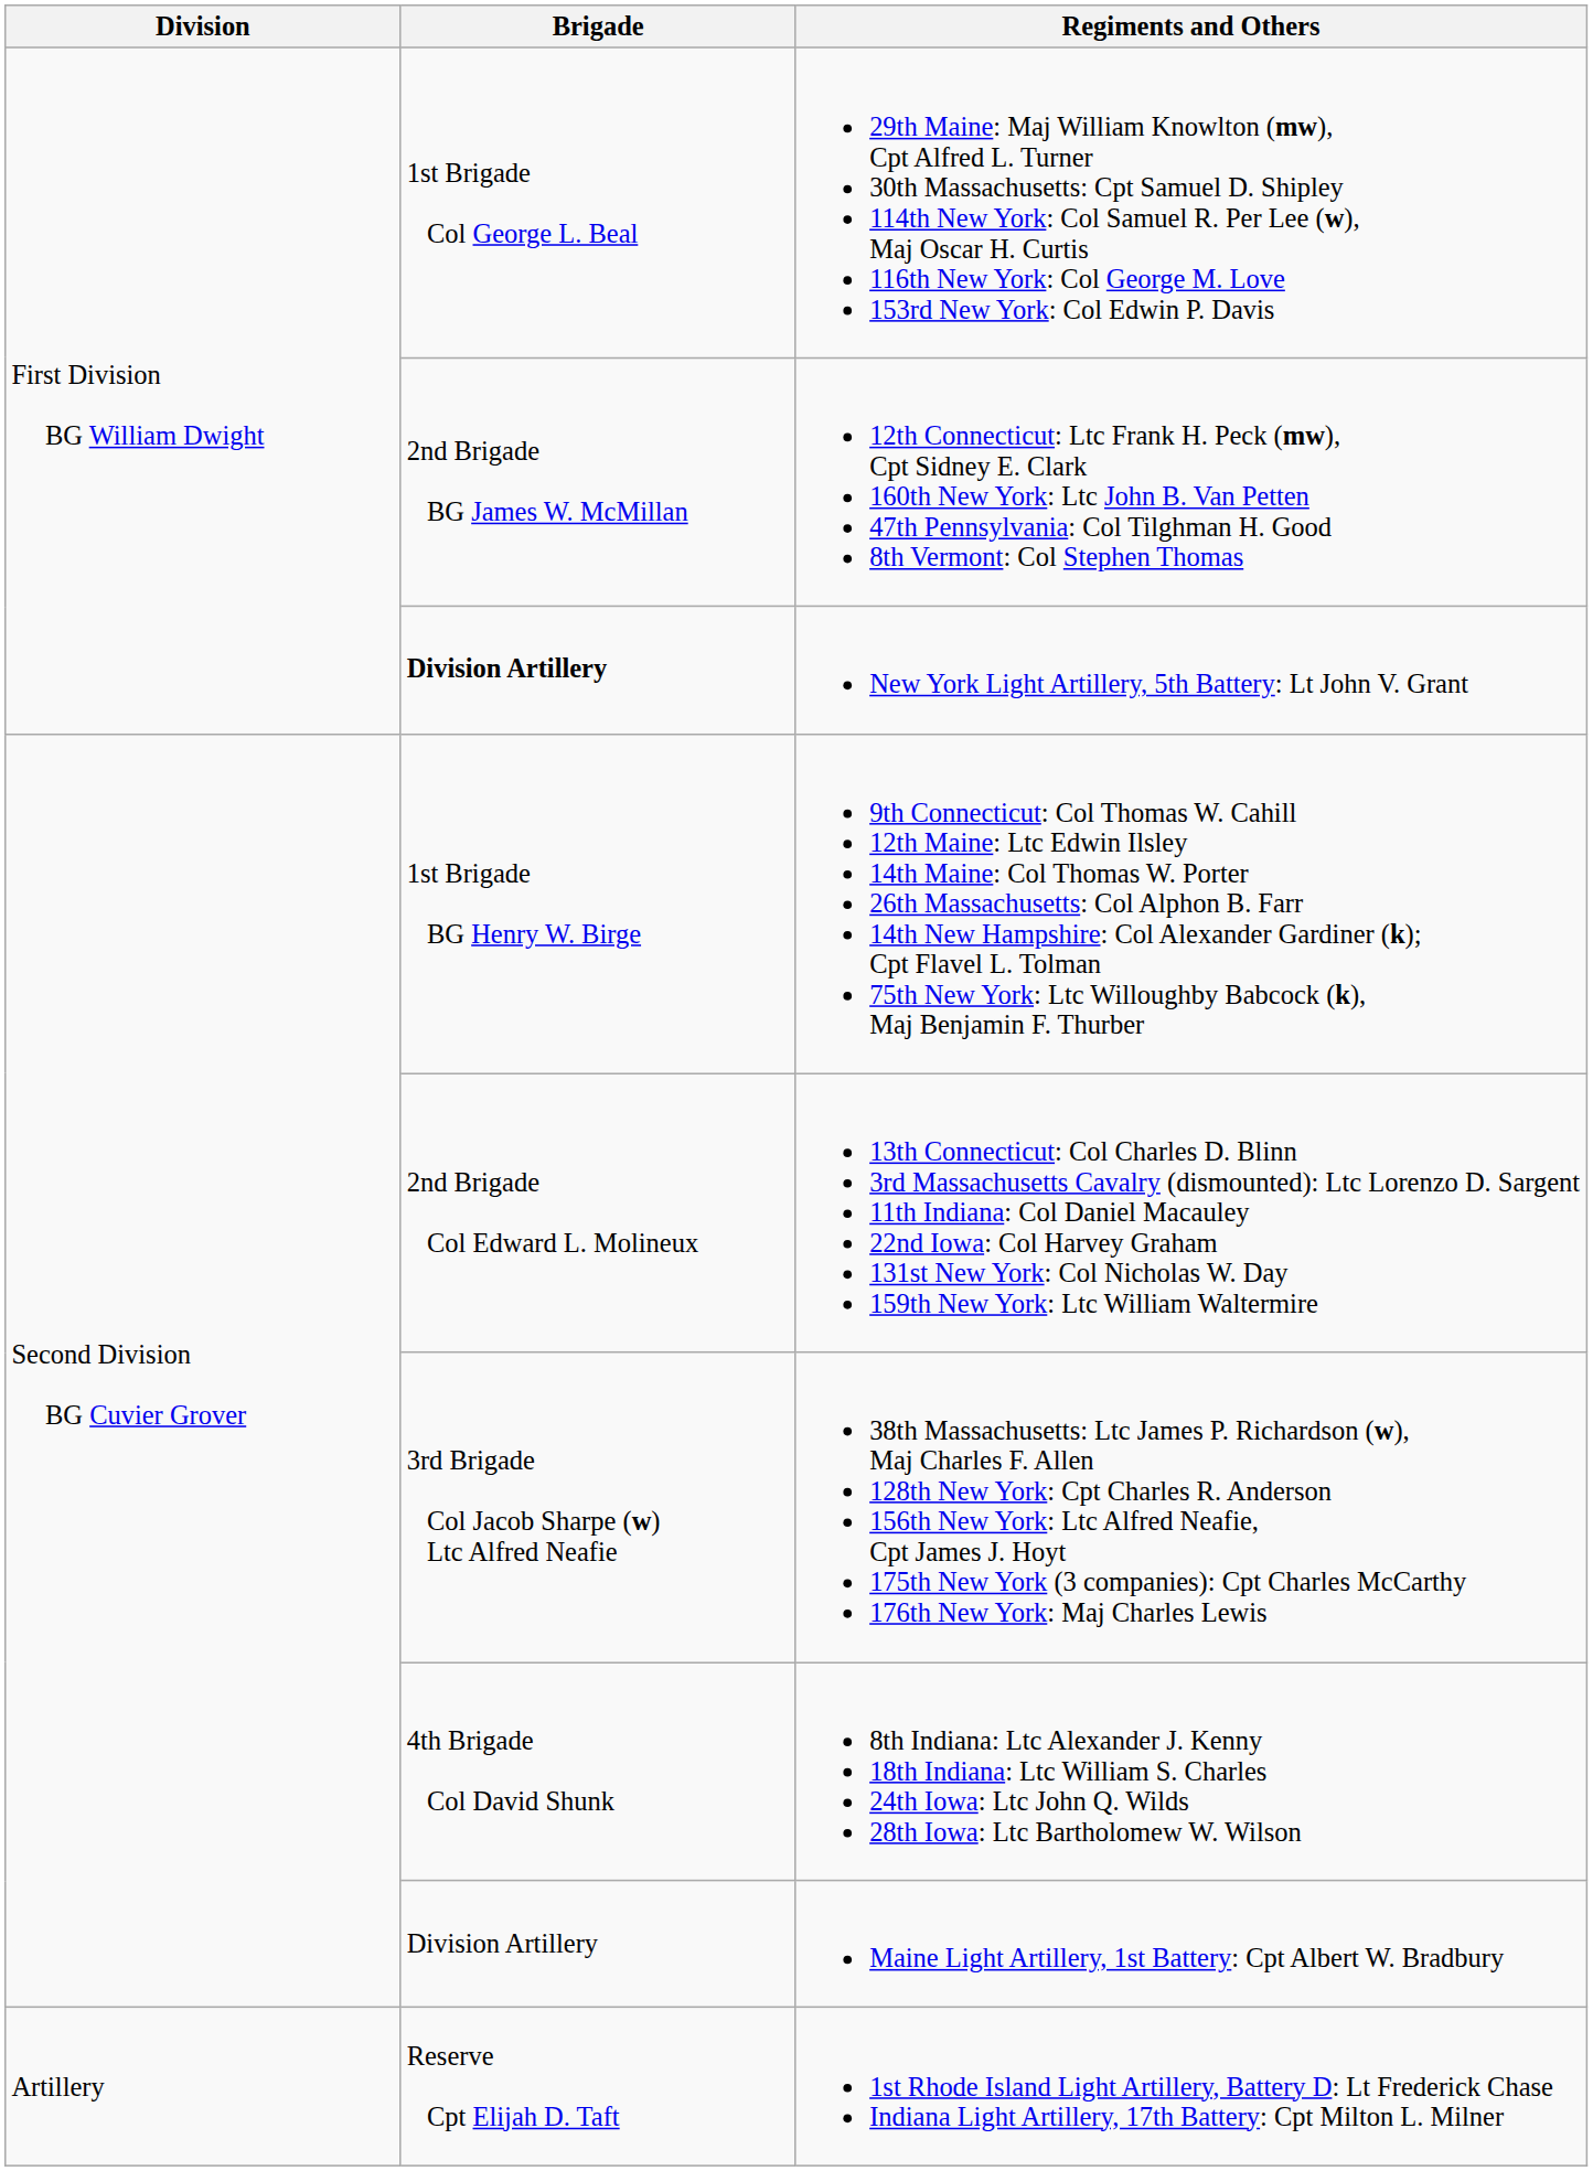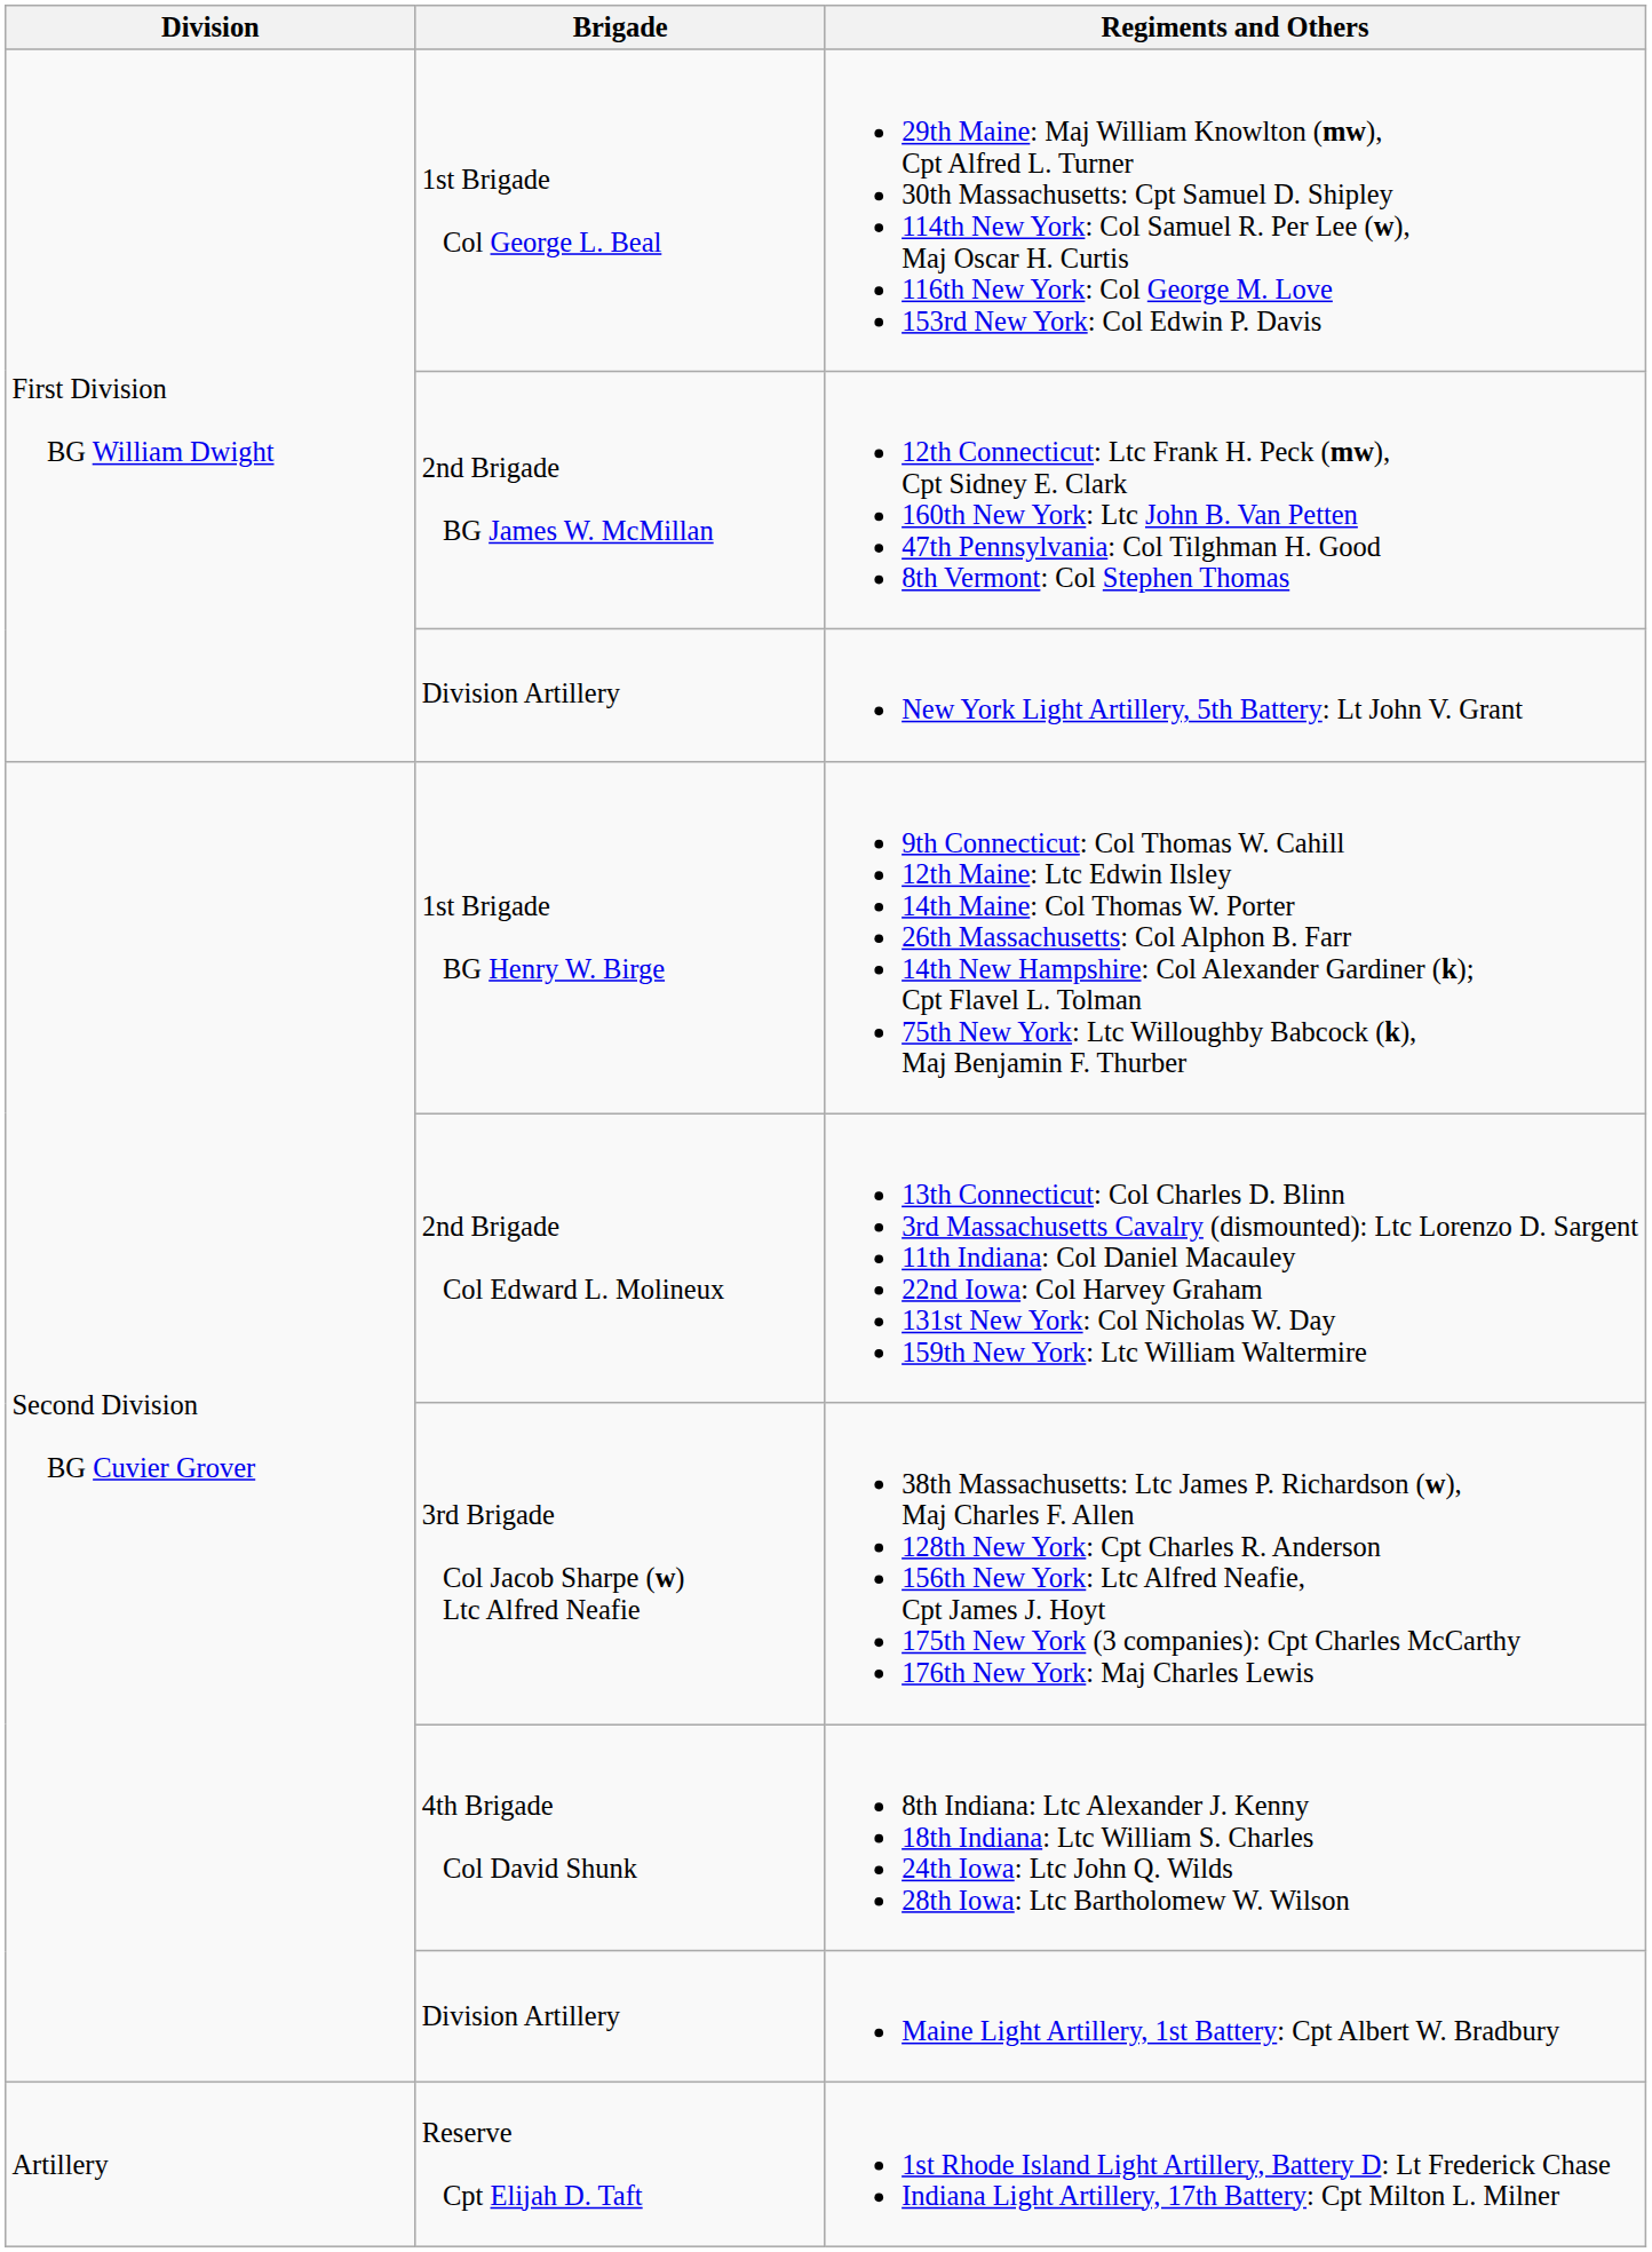New York Light Artillery, 5th Battery: Lt John V. Grant | Brigade: bold -> normal
